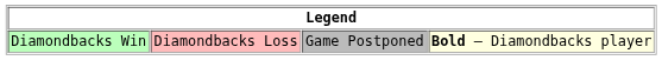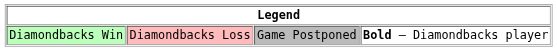Diamondbacks Win | column 4: lightyellow background -> no background
